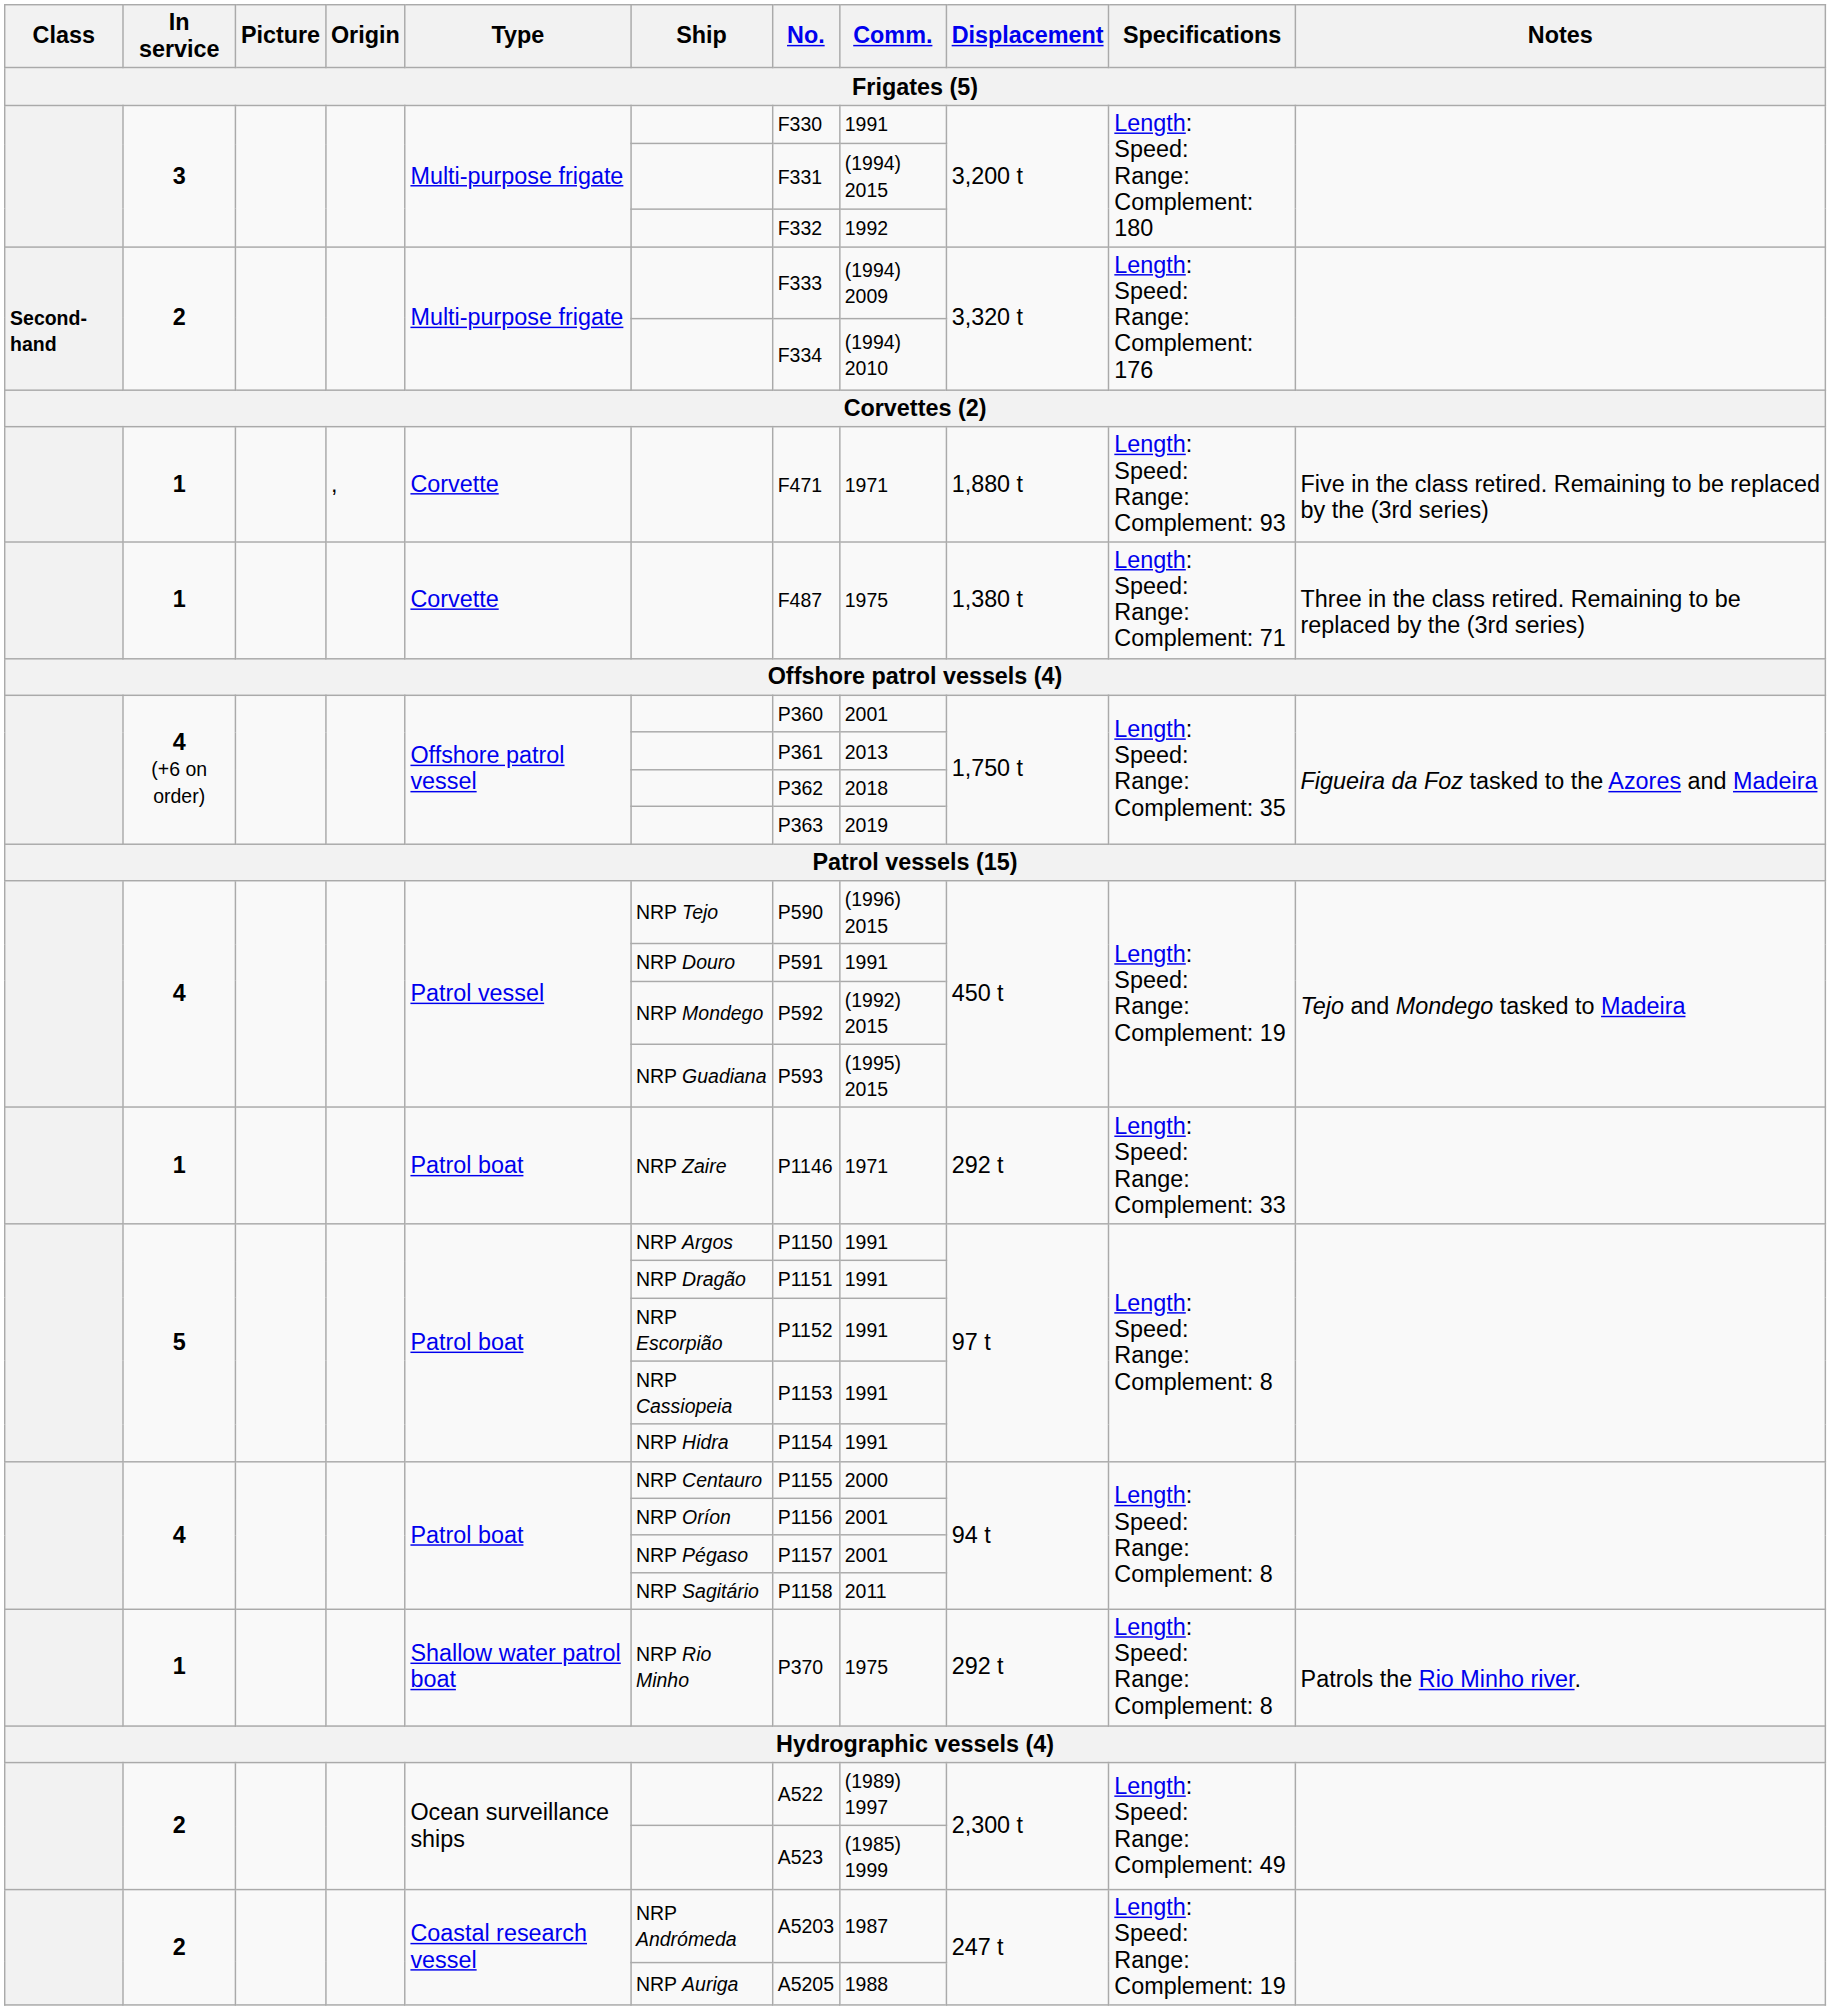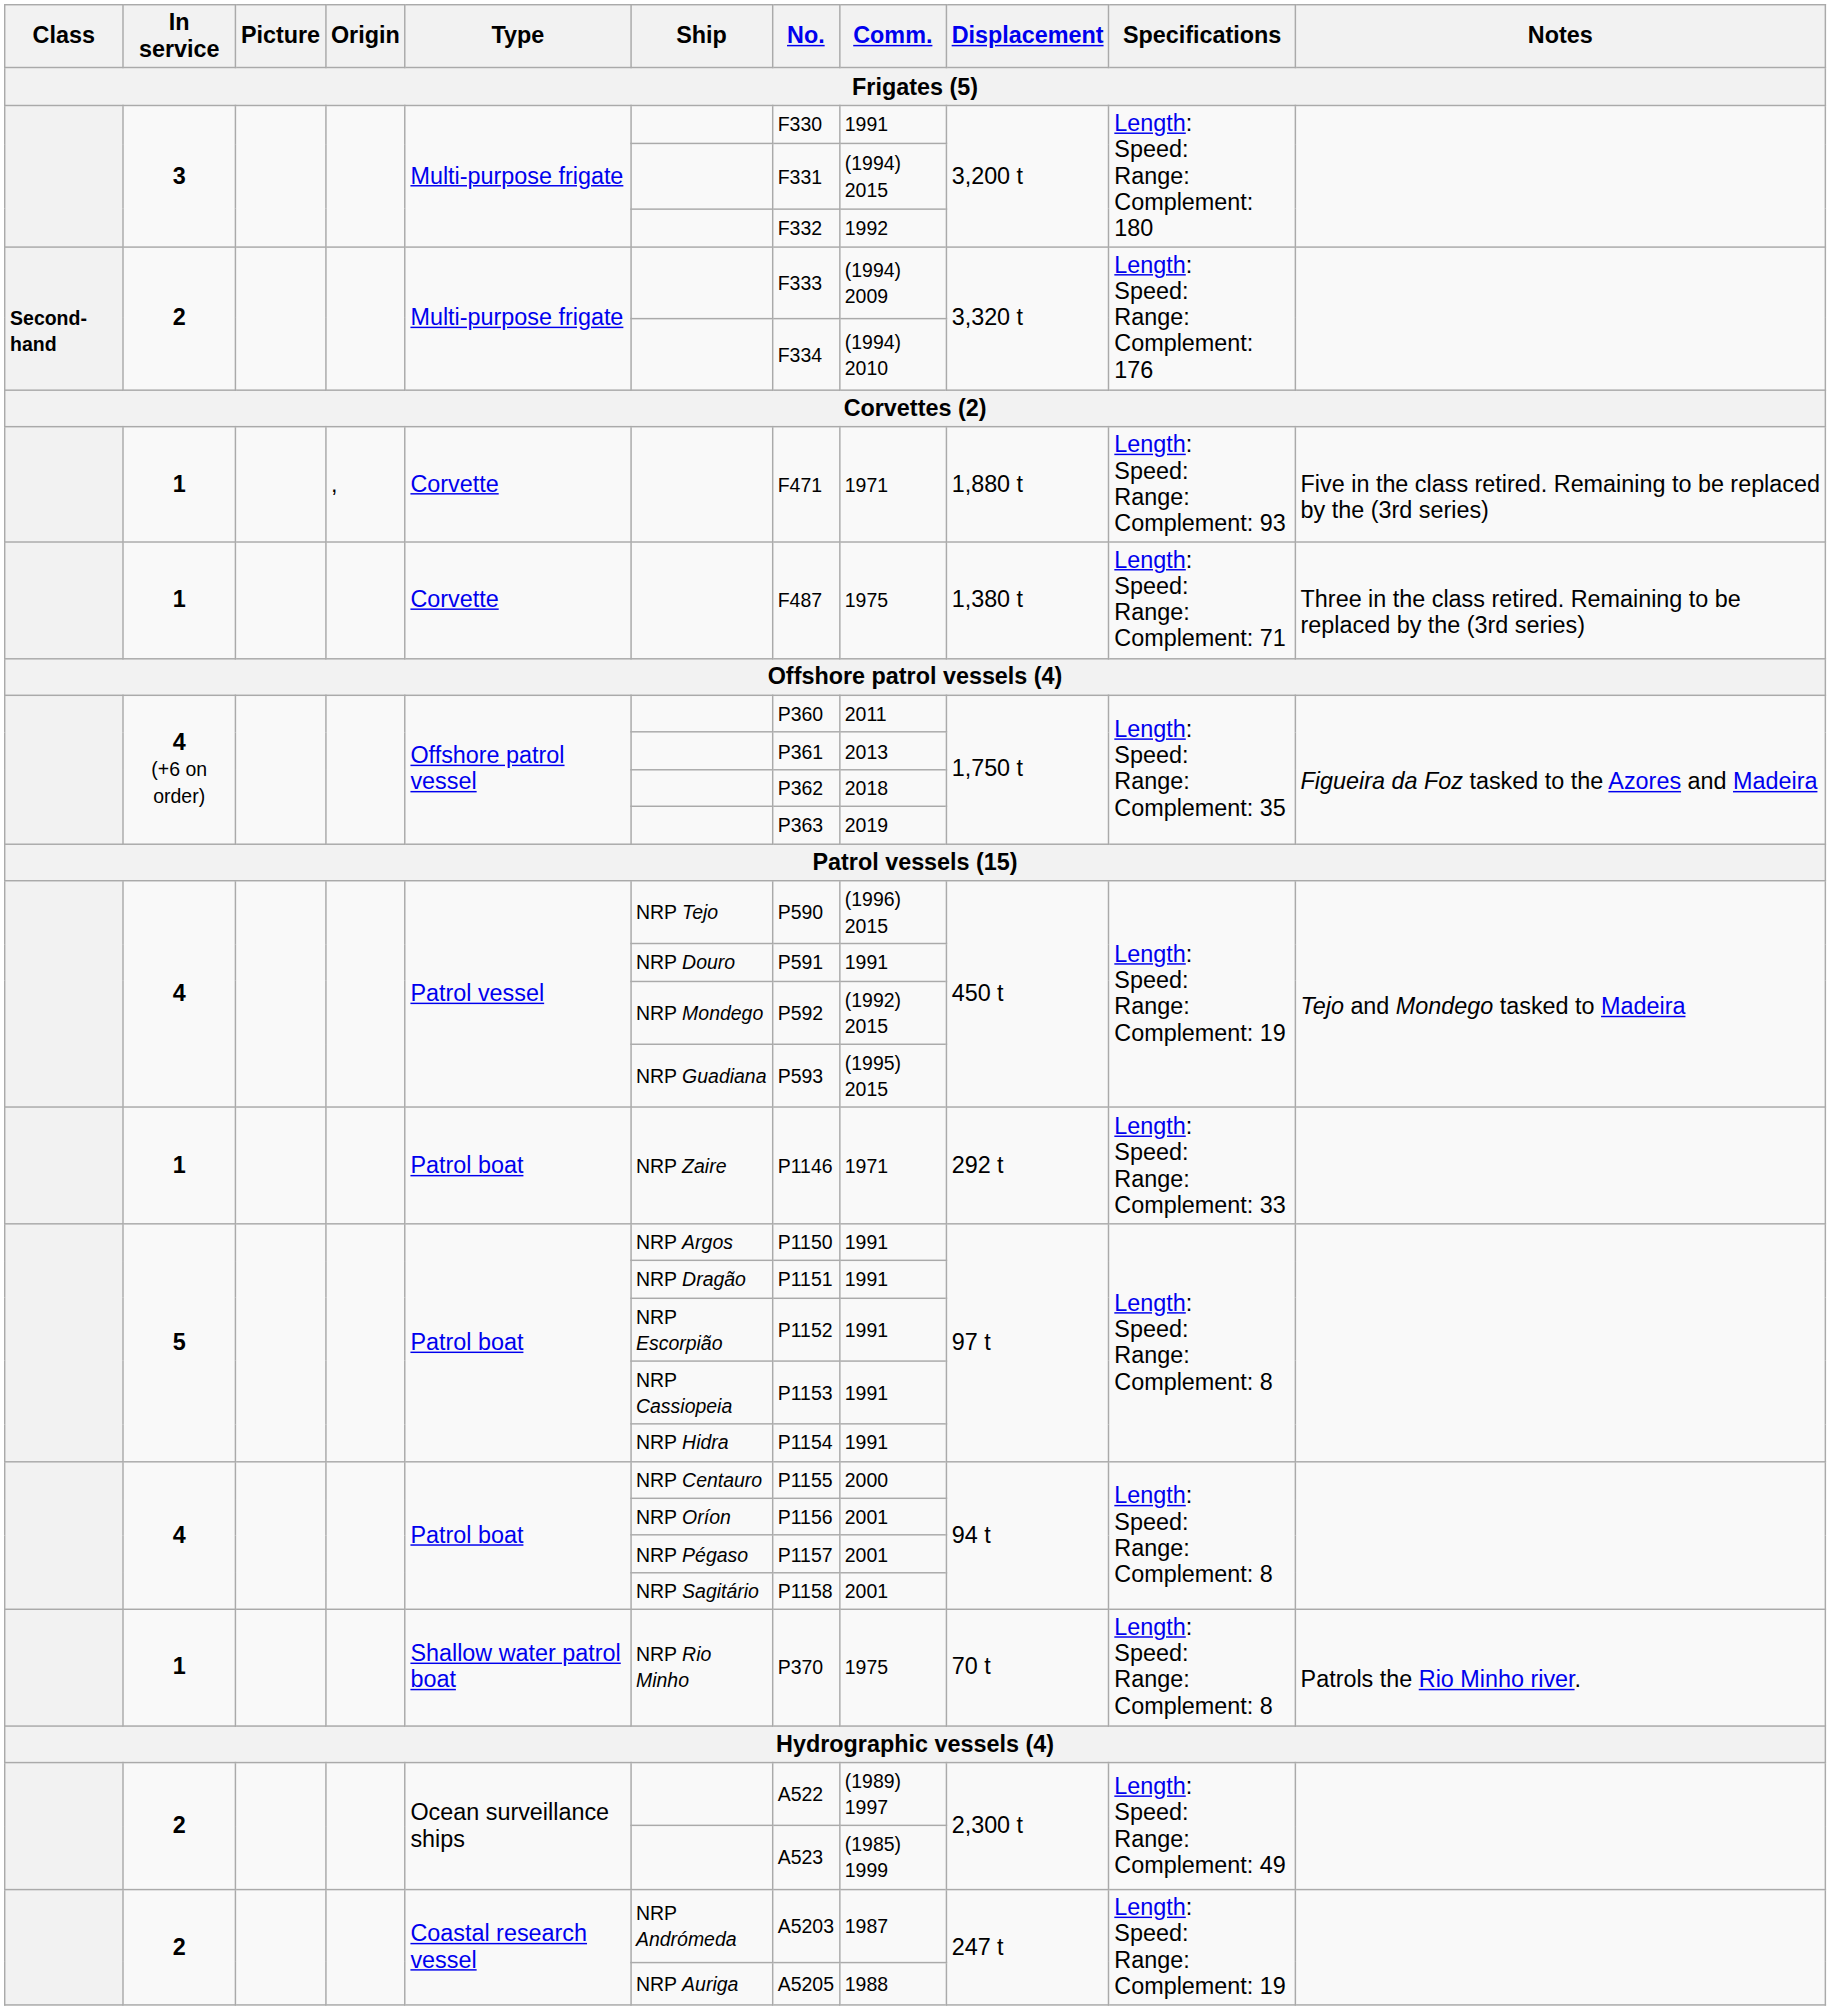row 12 | Comm.: 2001 -> 2011
row 30 | Comm.: 2011 -> 2001
row 31 | Displacement: 292 t -> 70 t
